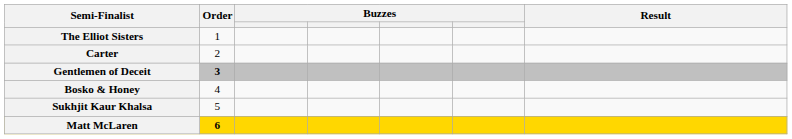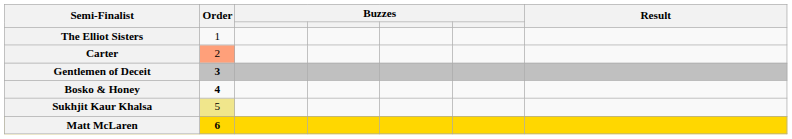Carter | Order: no background -> lightsalmon background
Bosko & Honey | Order: normal -> bold
Sukhjit Kaur Khalsa | Order: no background -> khaki background
